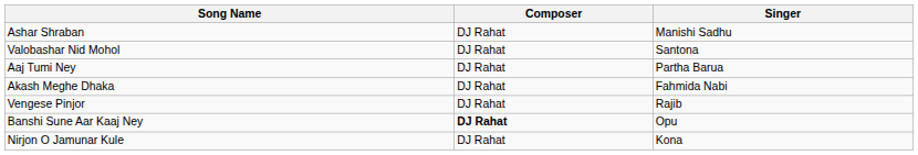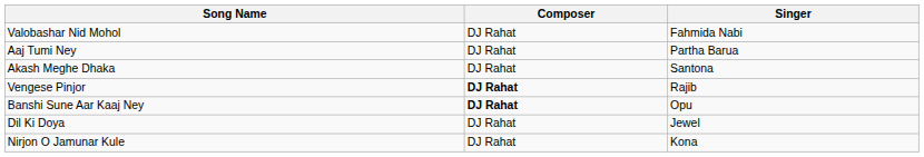- row: Ashar Shraban | DJ Rahat | Manishi Sadhu
Valobashar Nid Mohol | Singer: Santona -> Fahmida Nabi
Akash Meghe Dhaka | Singer: Fahmida Nabi -> Santona
Vengese Pinjor | Composer: normal -> bold
+ row: Dil Ki Doya | DJ Rahat | Jewel
